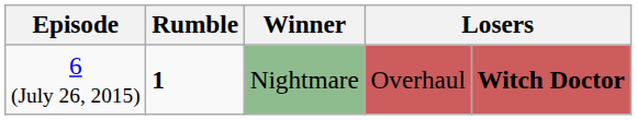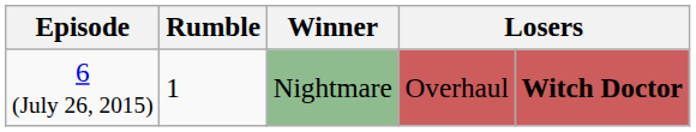6 (July 26, 2015) | Rumble: bold -> normal
